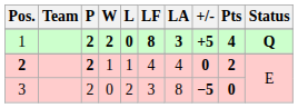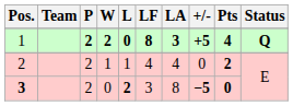row 3 | Pos.: bold -> normal
row 3 | P: bold -> normal
row 3 | +/-: bold -> normal
row 4 | Pos.: normal -> bold
row 4 | L: normal -> bold
